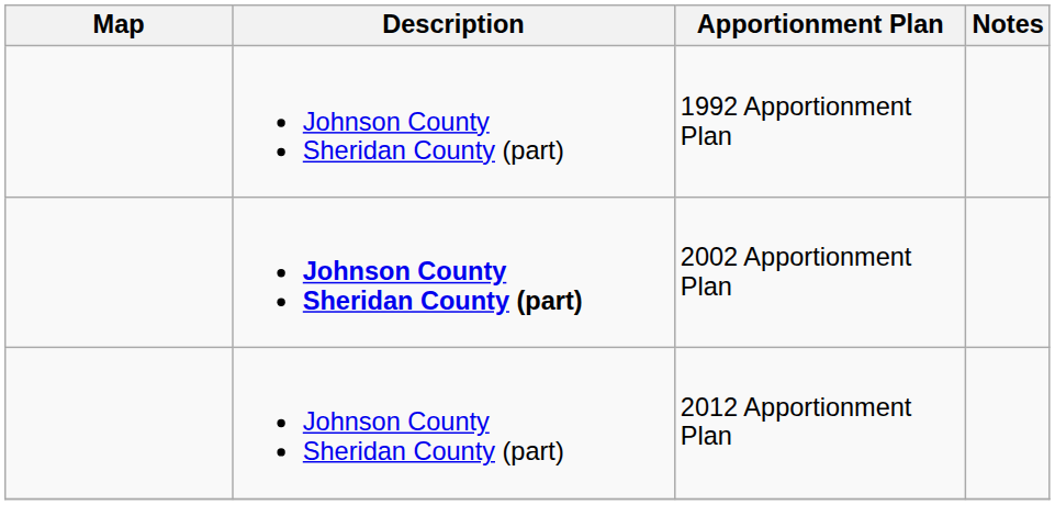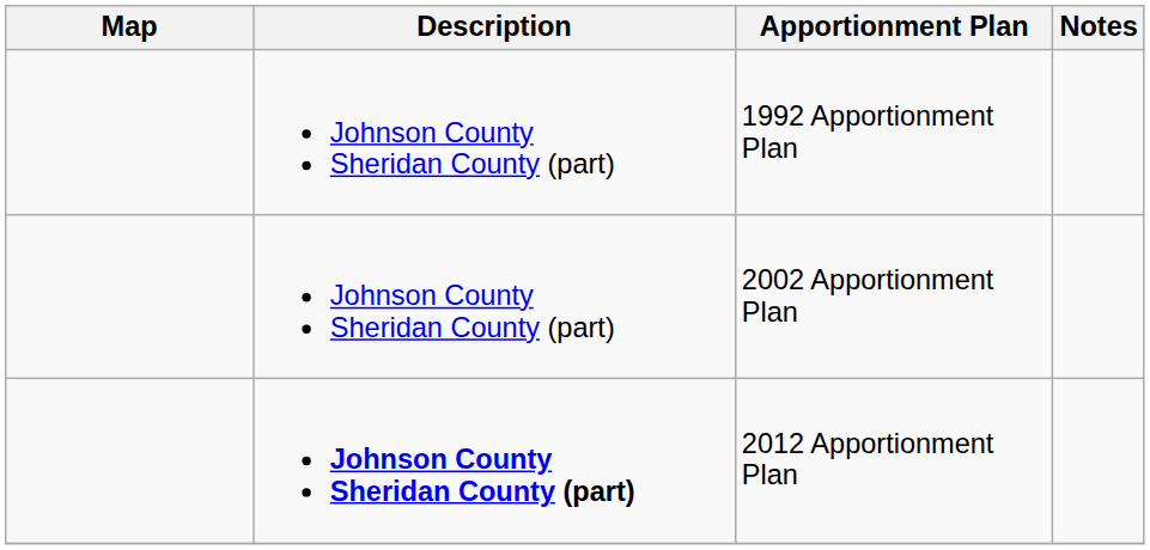2002 Apportionment Plan | Description: bold -> normal
2012 Apportionment Plan | Description: normal -> bold
